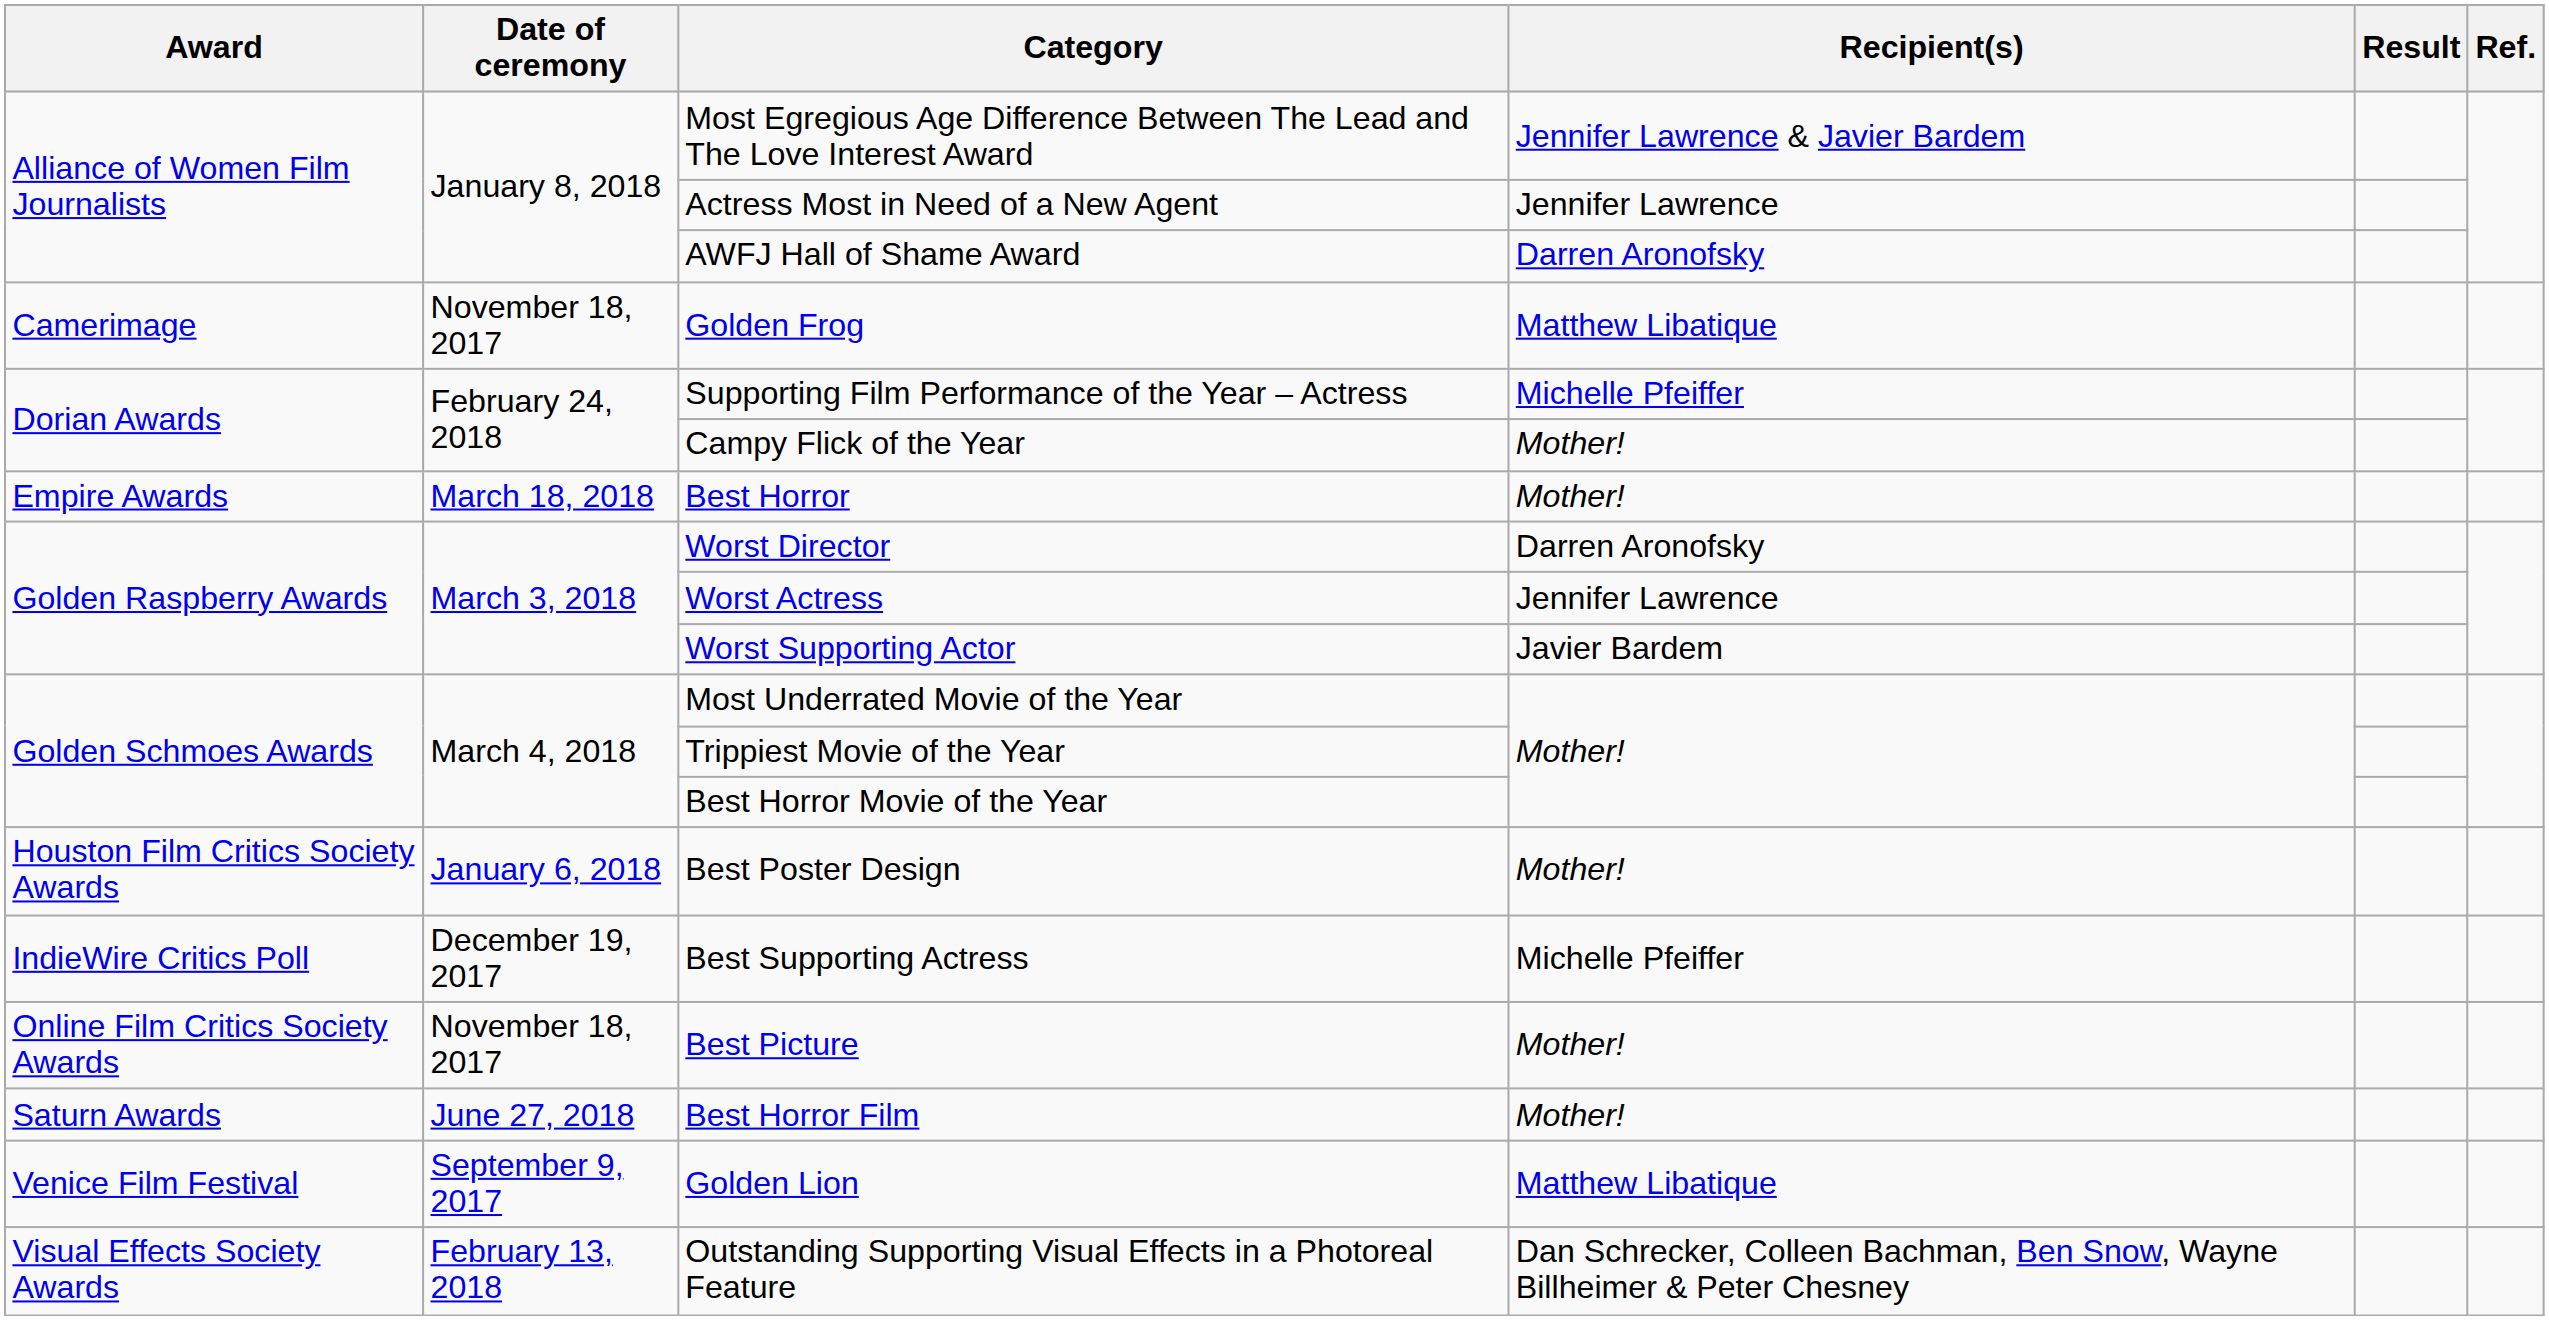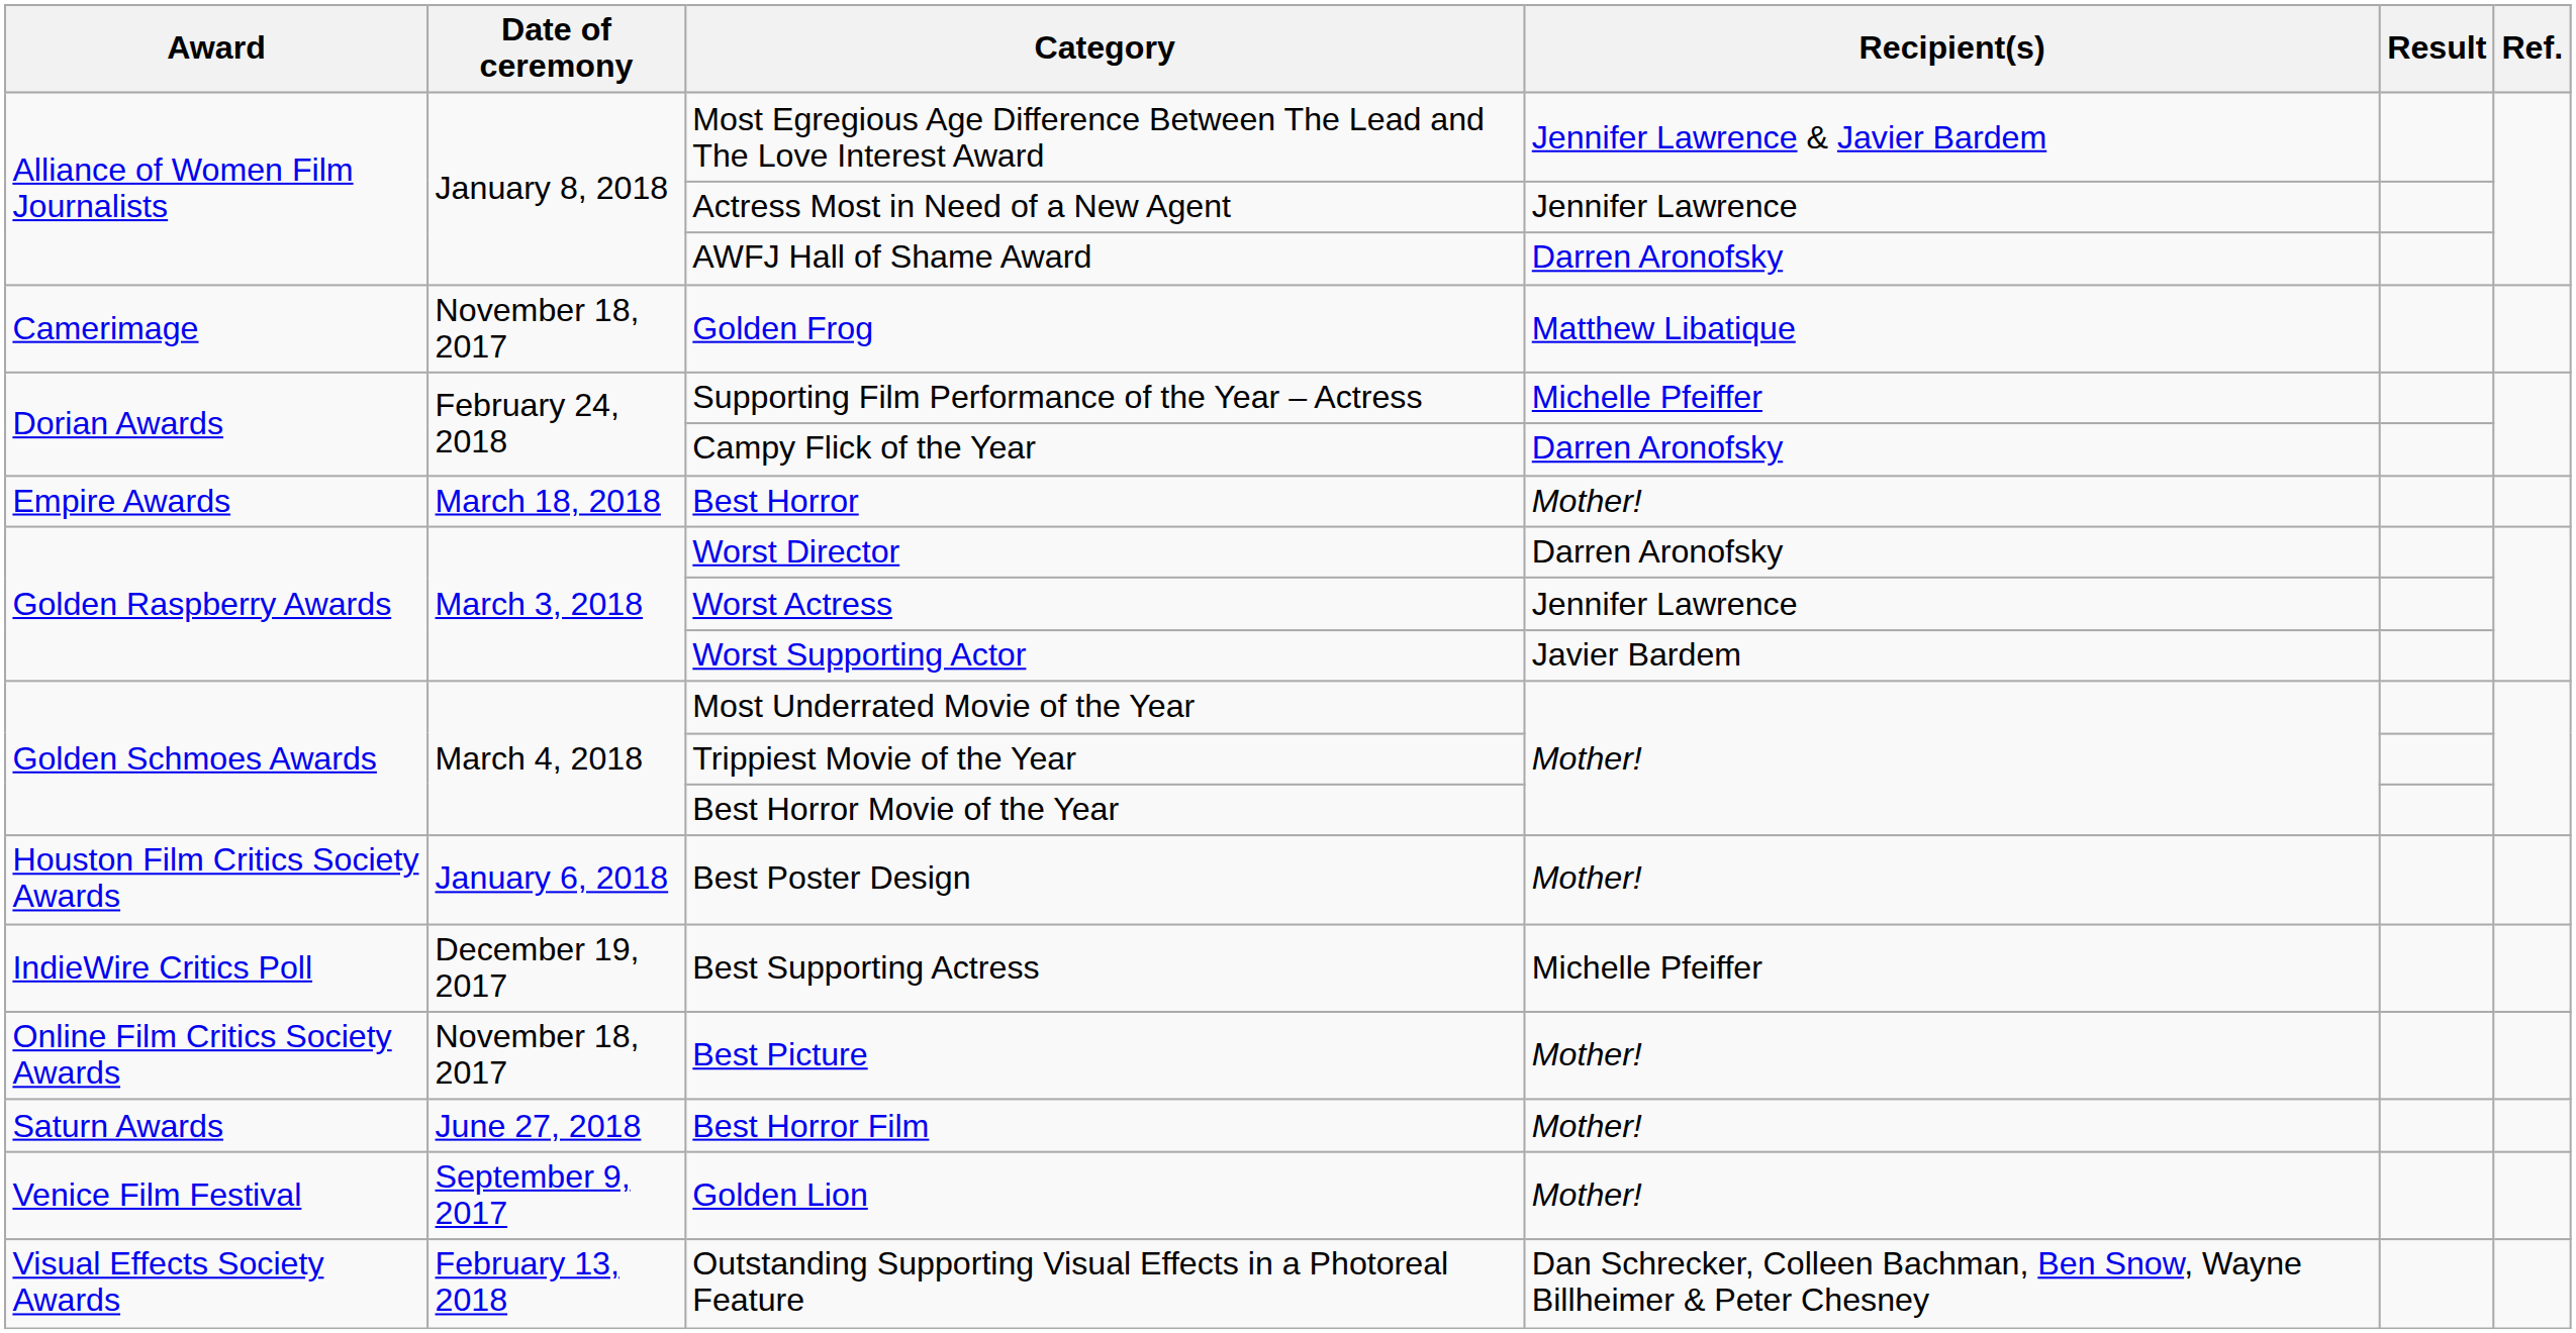Campy Flick of the Year | Recipient(s): Mother! -> Darren Aronofsky
Golden Lion | Recipient(s): Matthew Libatique -> Mother!
